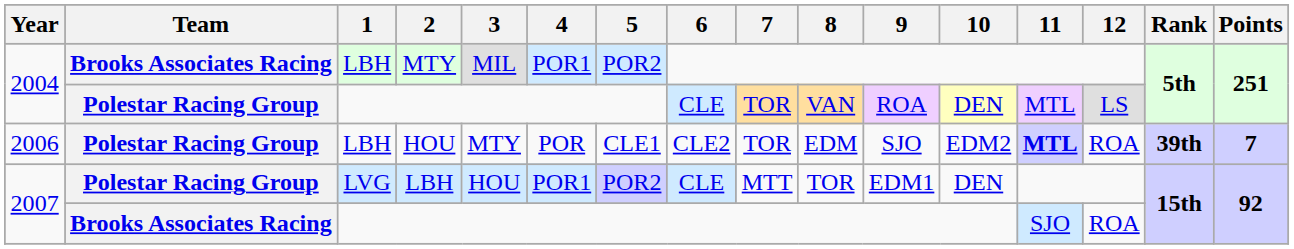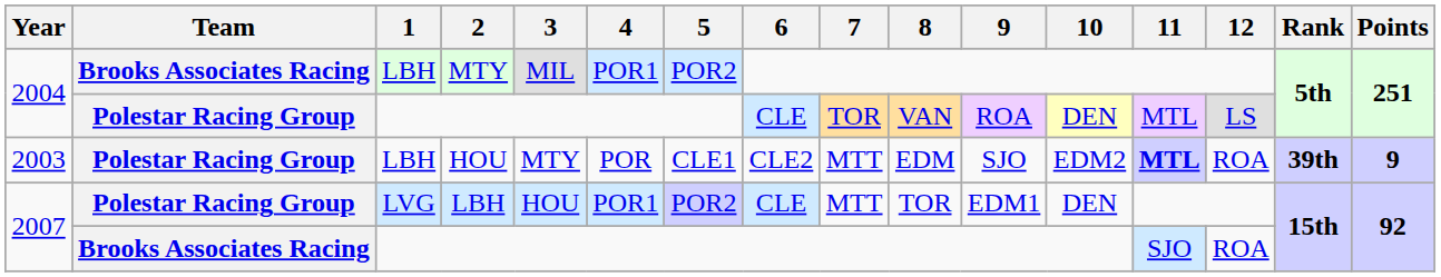row 4 | Year: 2006 -> 2003
row 4 | 7: TOR -> MTT
row 4 | Points: 7 -> 9
